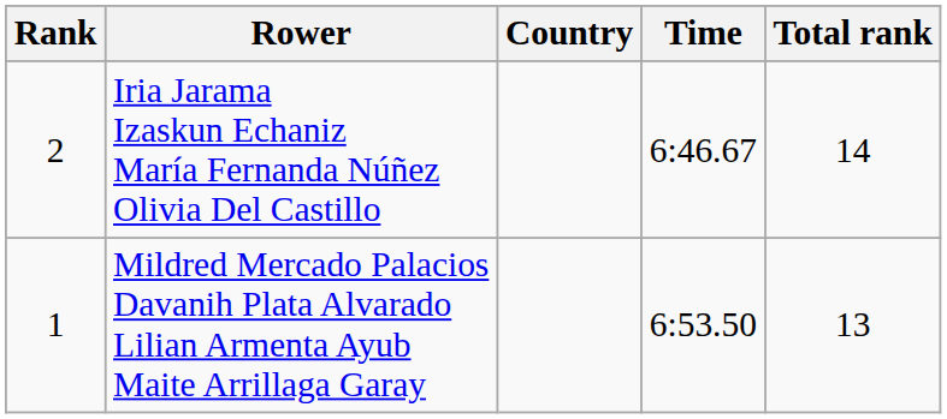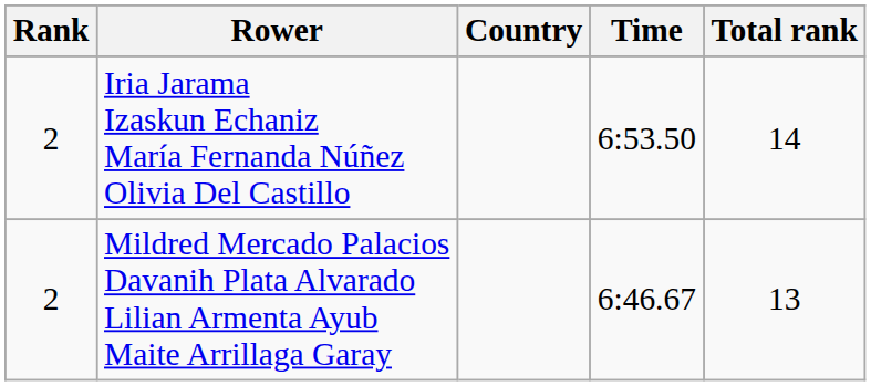row 2 | Time: 6:46.67 -> 6:53.50
row 3 | Rank: 1 -> 2
row 3 | Time: 6:53.50 -> 6:46.67
